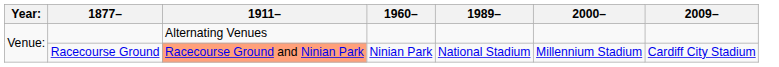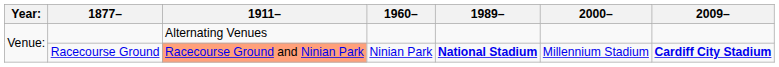Racecourse Ground | 1989–: normal -> bold
Racecourse Ground | 2009–: normal -> bold
